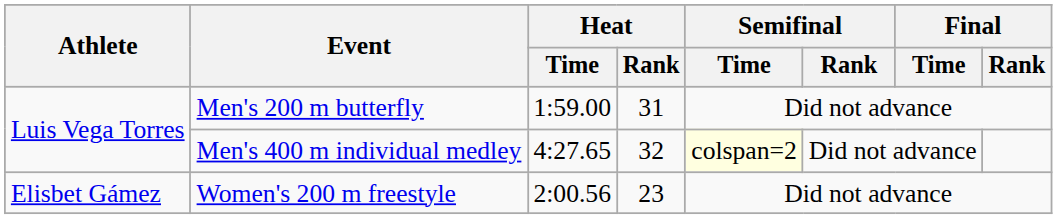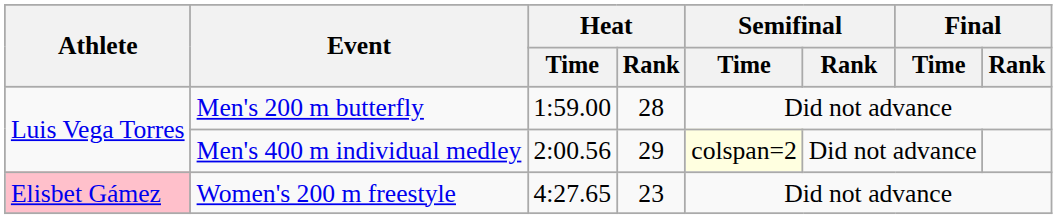Men's 200 m butterfly | Heat / Rank: 31 -> 28
Men's 400 m individual medley | Heat / Time: 4:27.65 -> 2:00.56
Men's 400 m individual medley | Heat / Rank: 32 -> 29
Women's 200 m freestyle | Athlete: no background -> pink background
Women's 200 m freestyle | Heat / Time: 2:00.56 -> 4:27.65
